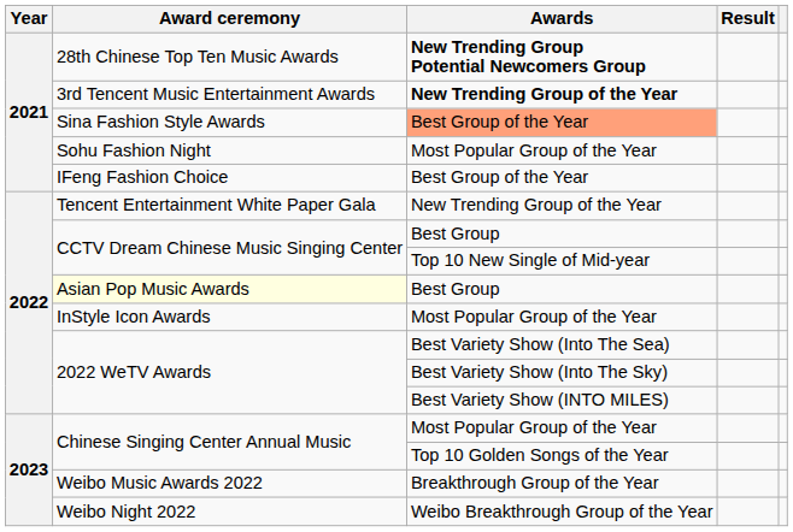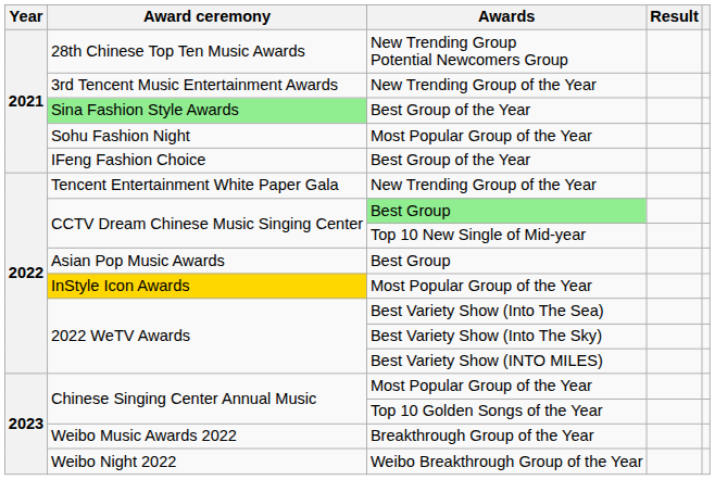28th Chinese Top Ten Music Awards | Awards: bold -> normal
3rd Tencent Music Entertainment Awards | Awards: bold -> normal
Sina Fashion Style Awards | Award ceremony: no background -> lightgreen background
Sina Fashion Style Awards | Awards: lightsalmon background -> no background
CCTV Dream Chinese Music Singing Center / Best Group | Awards: no background -> lightgreen background
Asian Pop Music Awards | Award ceremony: lightyellow background -> no background
InStyle Icon Awards | Award ceremony: no background -> gold background
